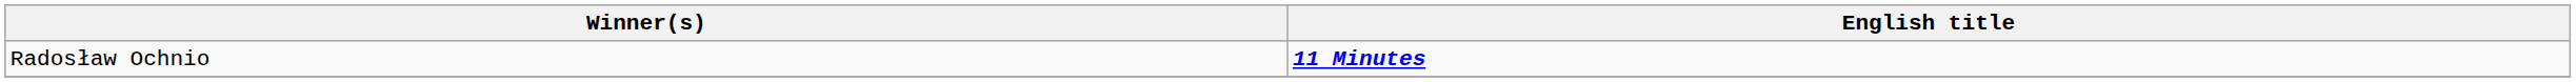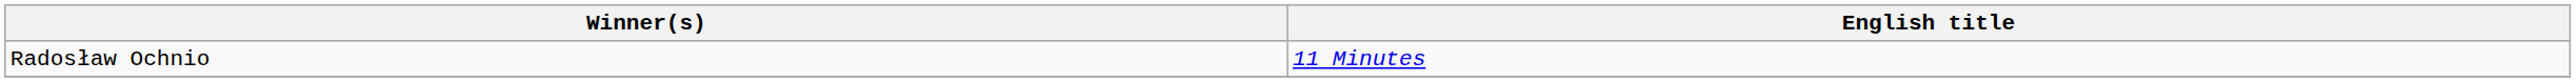Radosław Ochnio | English title: bold -> normal
